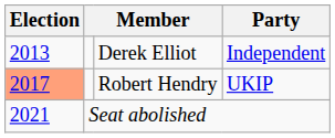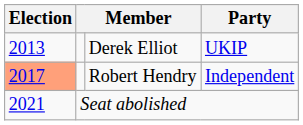Derek Elliot | Party: Independent -> UKIP
Robert Hendry | Party: UKIP -> Independent
